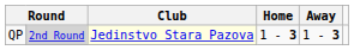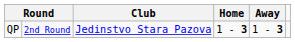QP | column 2: lightgrey background -> no background
QP | Club: lightyellow background -> no background
